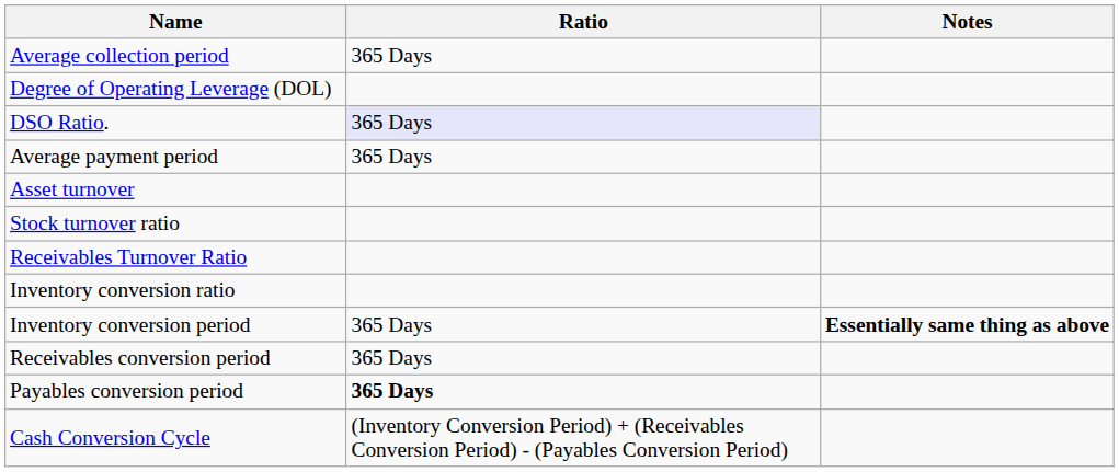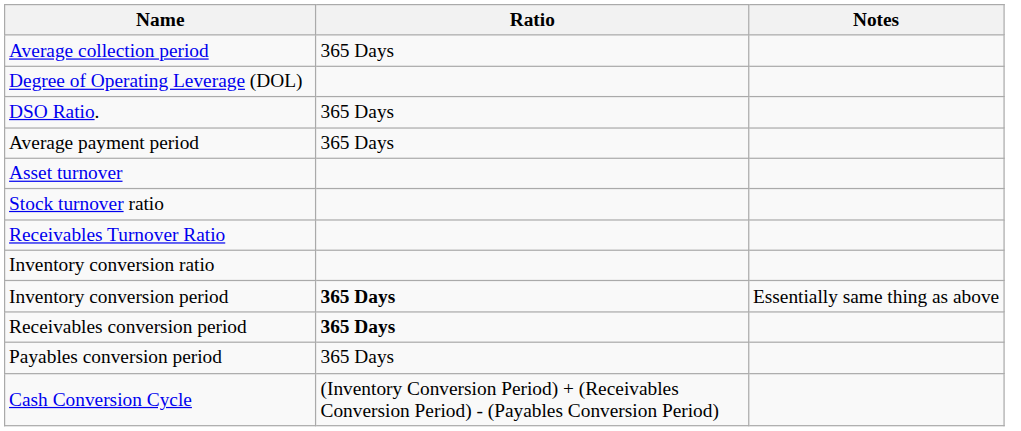DSO Ratio. | Ratio: lavender background -> no background
Inventory conversion period | Ratio: normal -> bold
Inventory conversion period | Notes: bold -> normal
Receivables conversion period | Ratio: normal -> bold
Payables conversion period | Ratio: bold -> normal
